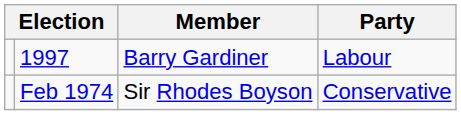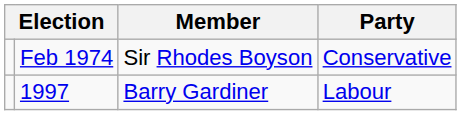rows swapped: Feb 1974 <-> 1997
